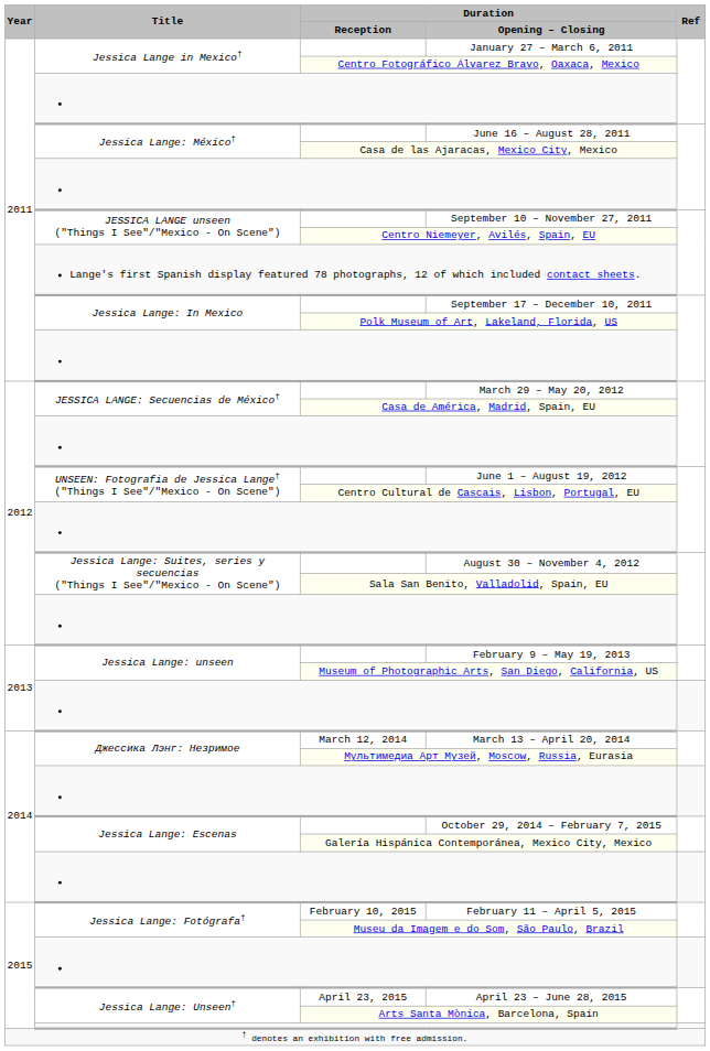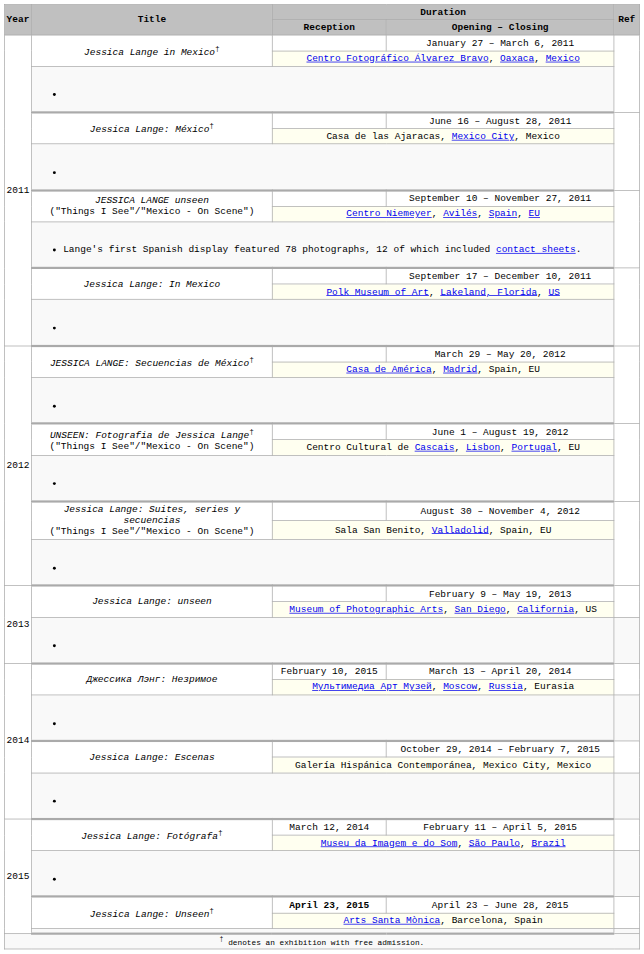March 13 – April 20, 2014 | Duration / Reception: March 12, 2014 -> February 10, 2015
February 11 – April 5, 2015 | Duration / Reception: February 10, 2015 -> March 12, 2014
April 23 – June 28, 2015 | Duration / Reception: normal -> bold
